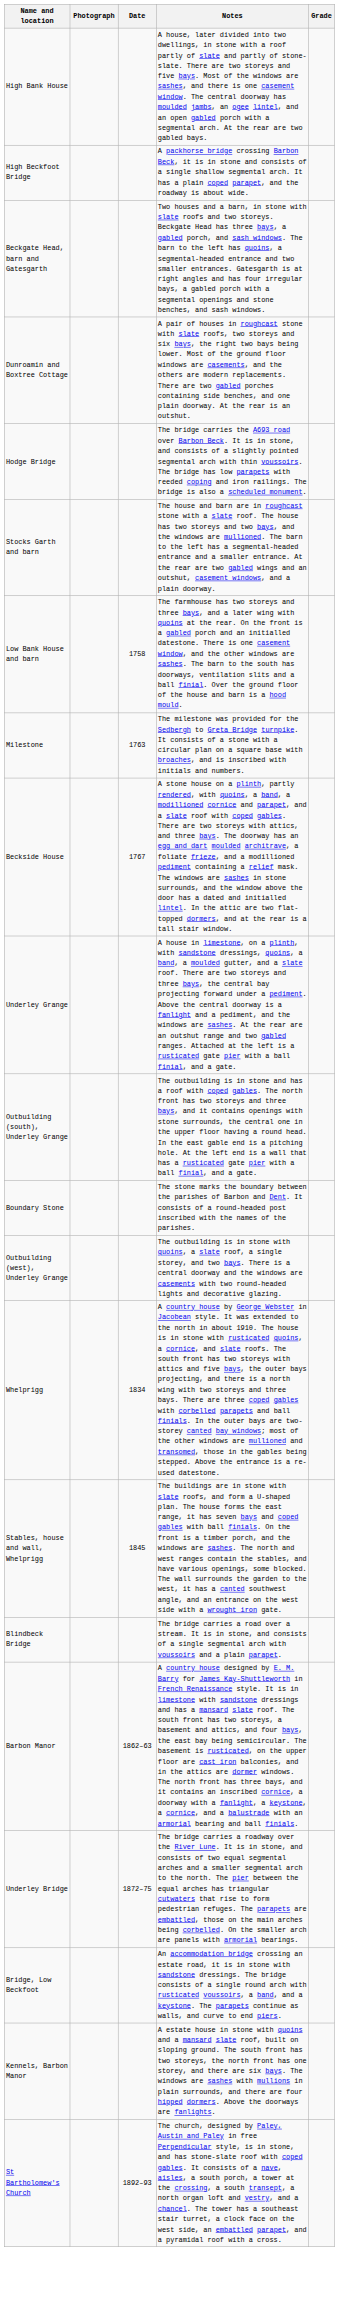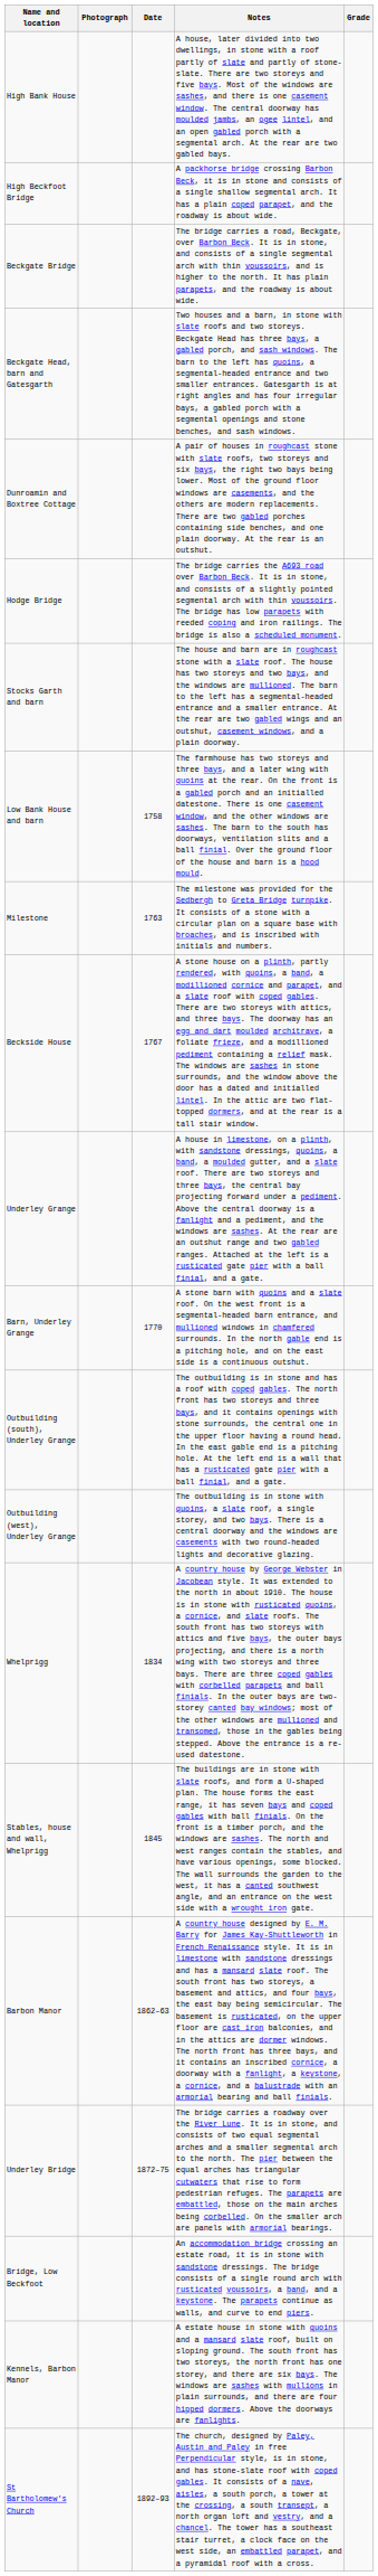+ row: Beckgate Bridge | The bridge carries a road, Beckgate, over Barbon Beck. It is in stone, and consists of a single segmental arch with thin voussoirs, and is higher to the north. It has plain parapets, and the roadway is about wide.
+ row: Barn, Underley Grange | 1770 | A stone barn with quoins and a slate roof. On the west front is a segmental-headed barn entrance, and mullioned windows in chamfered surrounds. In the north gable end is a pitching hole, and on the east side is a continuous outshut.
- row: Boundary Stone | The stone marks the boundary between the parishes of Barbon and Dent. It consists of a round-headed post inscribed with the names of the parishes.
- row: Blindbeck Bridge | The bridge carries a road over a stream. It is in stone, and consists of a single segmental arch with voussoirs and a plain parapet.
